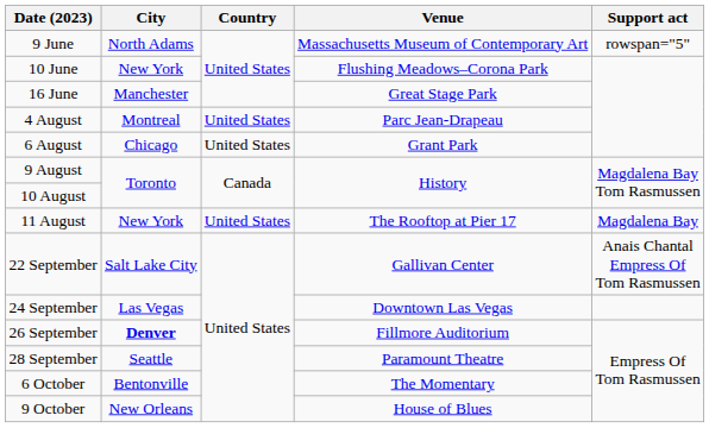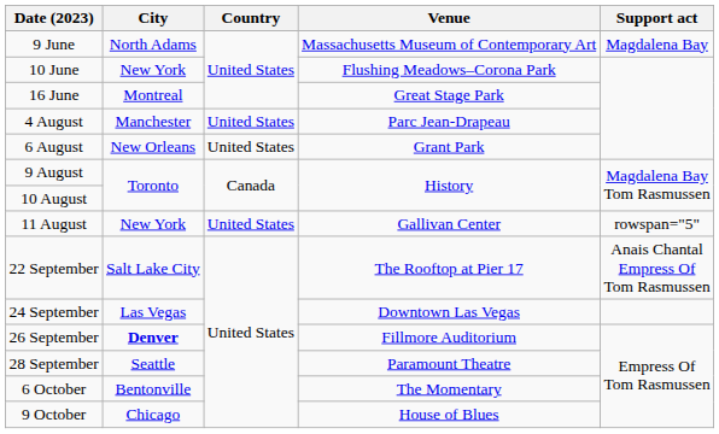9 June | Support act: rowspan="5" -> Magdalena Bay
16 June | City: Manchester -> Montreal
4 August | City: Montreal -> Manchester
6 August | City: Chicago -> New Orleans
11 August | Venue: The Rooftop at Pier 17 -> Gallivan Center
11 August | Support act: Magdalena Bay -> rowspan="5"
22 September | Venue: Gallivan Center -> The Rooftop at Pier 17
9 October | City: New Orleans -> Chicago
